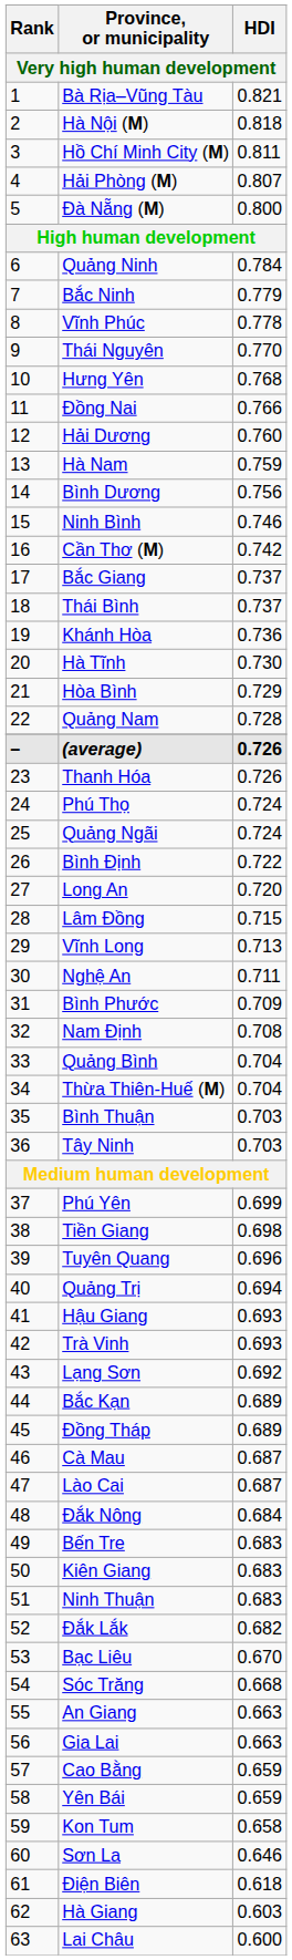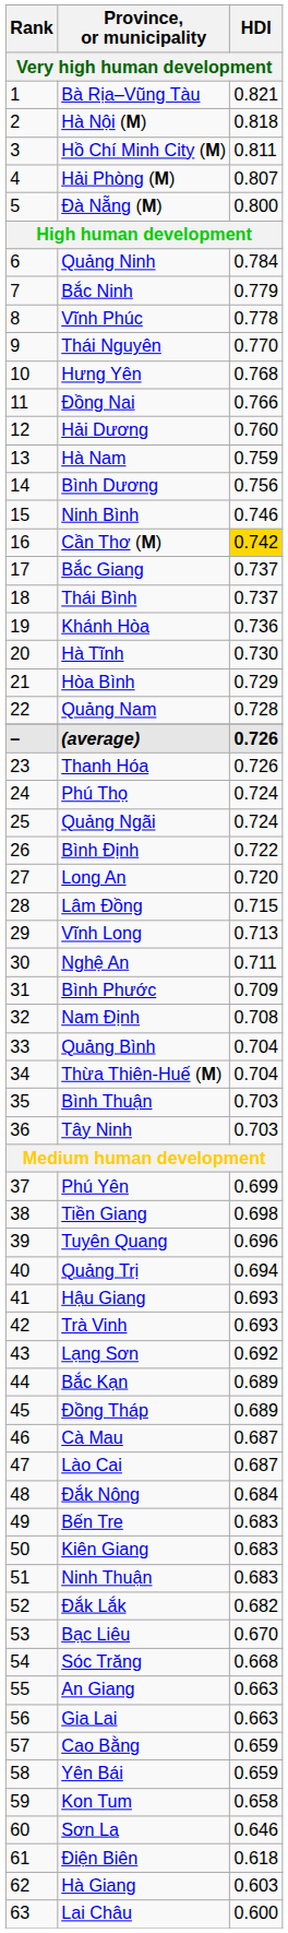Cần Thơ (M) | HDI: no background -> gold background
